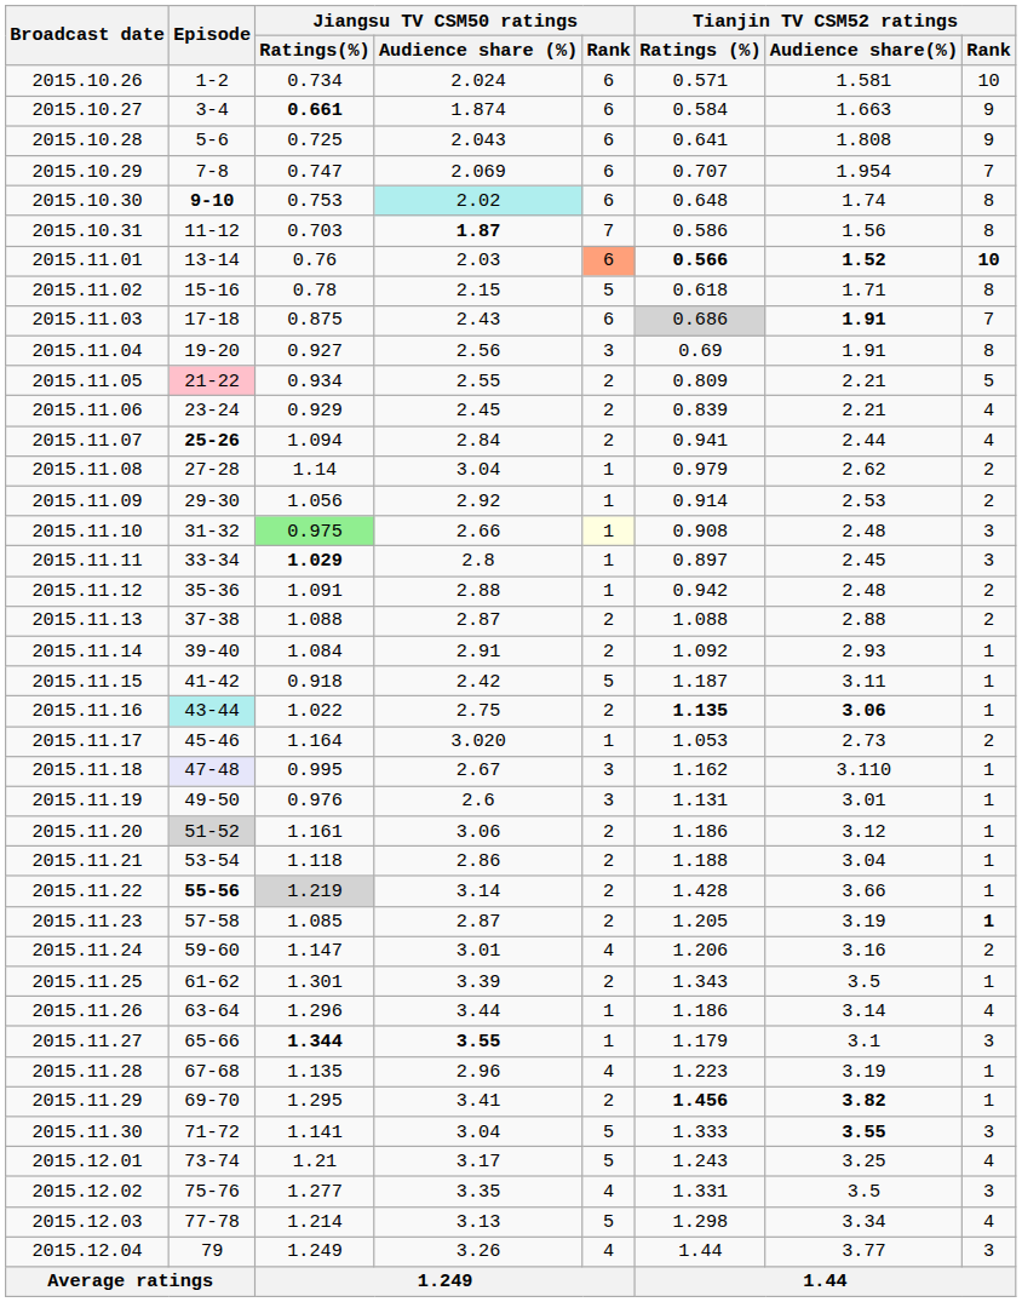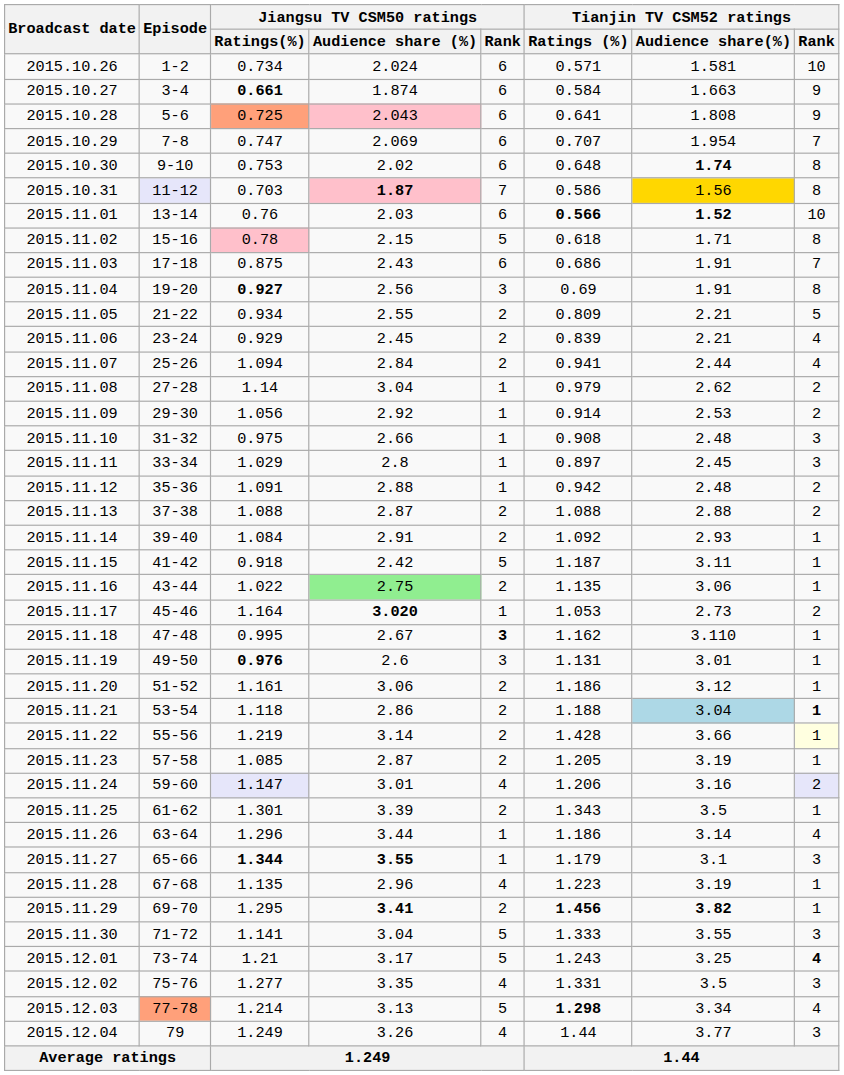2015.10.28 | Jiangsu TV CSM50 ratings / Ratings(%): no background -> lightsalmon background
2015.10.28 | Jiangsu TV CSM50 ratings / Audience share (%): no background -> pink background
2015.10.30 | Episode: bold -> normal
2015.10.30 | Jiangsu TV CSM50 ratings / Audience share (%): paleturquoise background -> no background
2015.10.30 | Tianjin TV CSM52 ratings / Audience share(%): normal -> bold
2015.10.31 | Episode: no background -> lavender background
2015.10.31 | Jiangsu TV CSM50 ratings / Audience share (%): no background -> pink background
2015.10.31 | Tianjin TV CSM52 ratings / Audience share(%): no background -> gold background
2015.11.01 | Jiangsu TV CSM50 ratings / Rank: lightsalmon background -> no background
2015.11.01 | Tianjin TV CSM52 ratings / Rank: bold -> normal
2015.11.02 | Jiangsu TV CSM50 ratings / Ratings(%): no background -> pink background
2015.11.03 | Tianjin TV CSM52 ratings / Ratings (%): lightgrey background -> no background
2015.11.03 | Tianjin TV CSM52 ratings / Audience share(%): bold -> normal
2015.11.04 | Jiangsu TV CSM50 ratings / Ratings(%): normal -> bold
2015.11.05 | Episode: pink background -> no background
2015.11.07 | Episode: bold -> normal
2015.11.10 | Jiangsu TV CSM50 ratings / Ratings(%): lightgreen background -> no background
2015.11.10 | Jiangsu TV CSM50 ratings / Rank: lightyellow background -> no background
2015.11.11 | Jiangsu TV CSM50 ratings / Ratings(%): bold -> normal
2015.11.16 | Episode: paleturquoise background -> no background
2015.11.16 | Jiangsu TV CSM50 ratings / Audience share (%): no background -> lightgreen background
2015.11.16 | Tianjin TV CSM52 ratings / Ratings (%): bold -> normal
2015.11.16 | Tianjin TV CSM52 ratings / Audience share(%): bold -> normal
2015.11.17 | Jiangsu TV CSM50 ratings / Audience share (%): normal -> bold
2015.11.18 | Episode: lavender background -> no background
2015.11.18 | Jiangsu TV CSM50 ratings / Rank: normal -> bold
2015.11.19 | Jiangsu TV CSM50 ratings / Ratings(%): normal -> bold
2015.11.20 | Episode: lightgrey background -> no background
2015.11.21 | Tianjin TV CSM52 ratings / Audience share(%): no background -> lightblue background
2015.11.21 | Tianjin TV CSM52 ratings / Rank: normal -> bold
2015.11.22 | Episode: bold -> normal
2015.11.22 | Jiangsu TV CSM50 ratings / Ratings(%): lightgrey background -> no background
2015.11.22 | Tianjin TV CSM52 ratings / Rank: no background -> lightyellow background
2015.11.23 | Tianjin TV CSM52 ratings / Rank: bold -> normal
2015.11.24 | Jiangsu TV CSM50 ratings / Ratings(%): no background -> lavender background
2015.11.24 | Tianjin TV CSM52 ratings / Rank: no background -> lavender background
2015.11.29 | Jiangsu TV CSM50 ratings / Audience share (%): normal -> bold
2015.11.30 | Tianjin TV CSM52 ratings / Audience share(%): bold -> normal
2015.12.01 | Tianjin TV CSM52 ratings / Rank: normal -> bold
2015.12.03 | Episode: no background -> lightsalmon background
2015.12.03 | Tianjin TV CSM52 ratings / Ratings (%): normal -> bold
